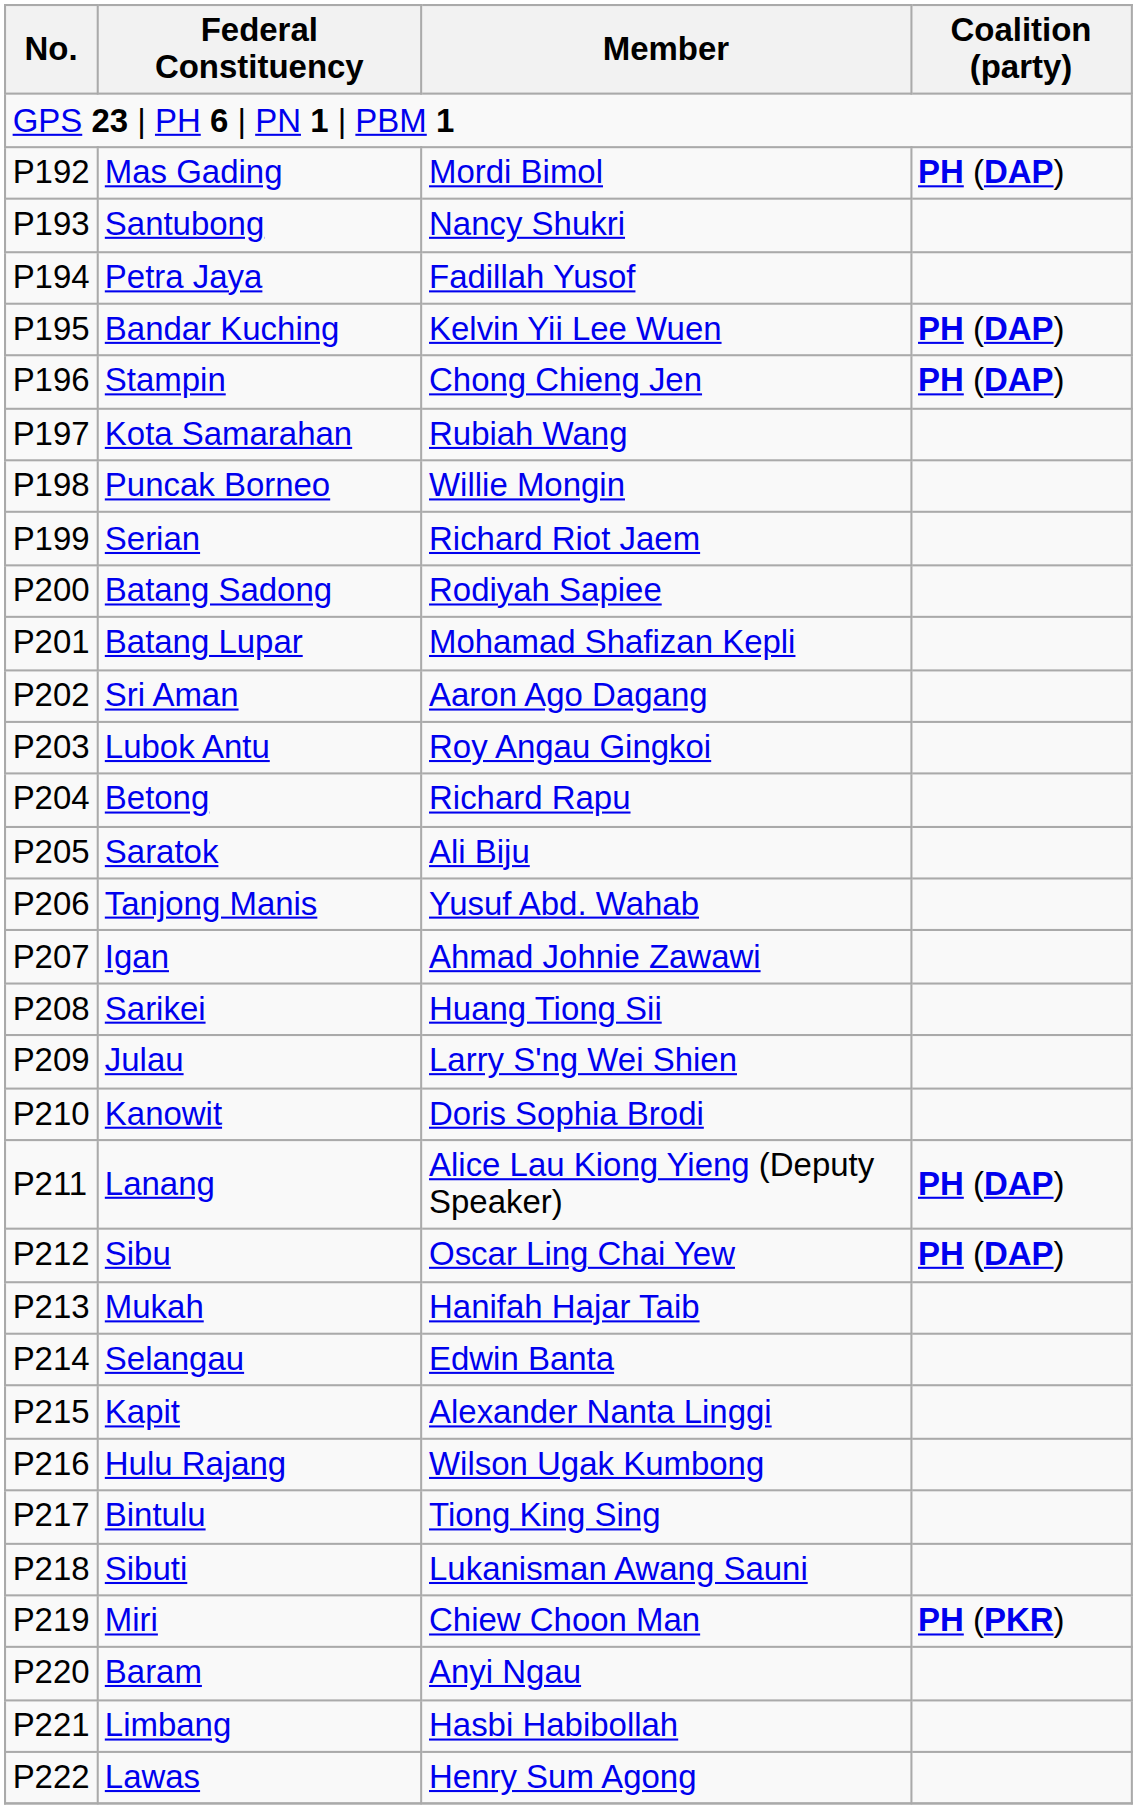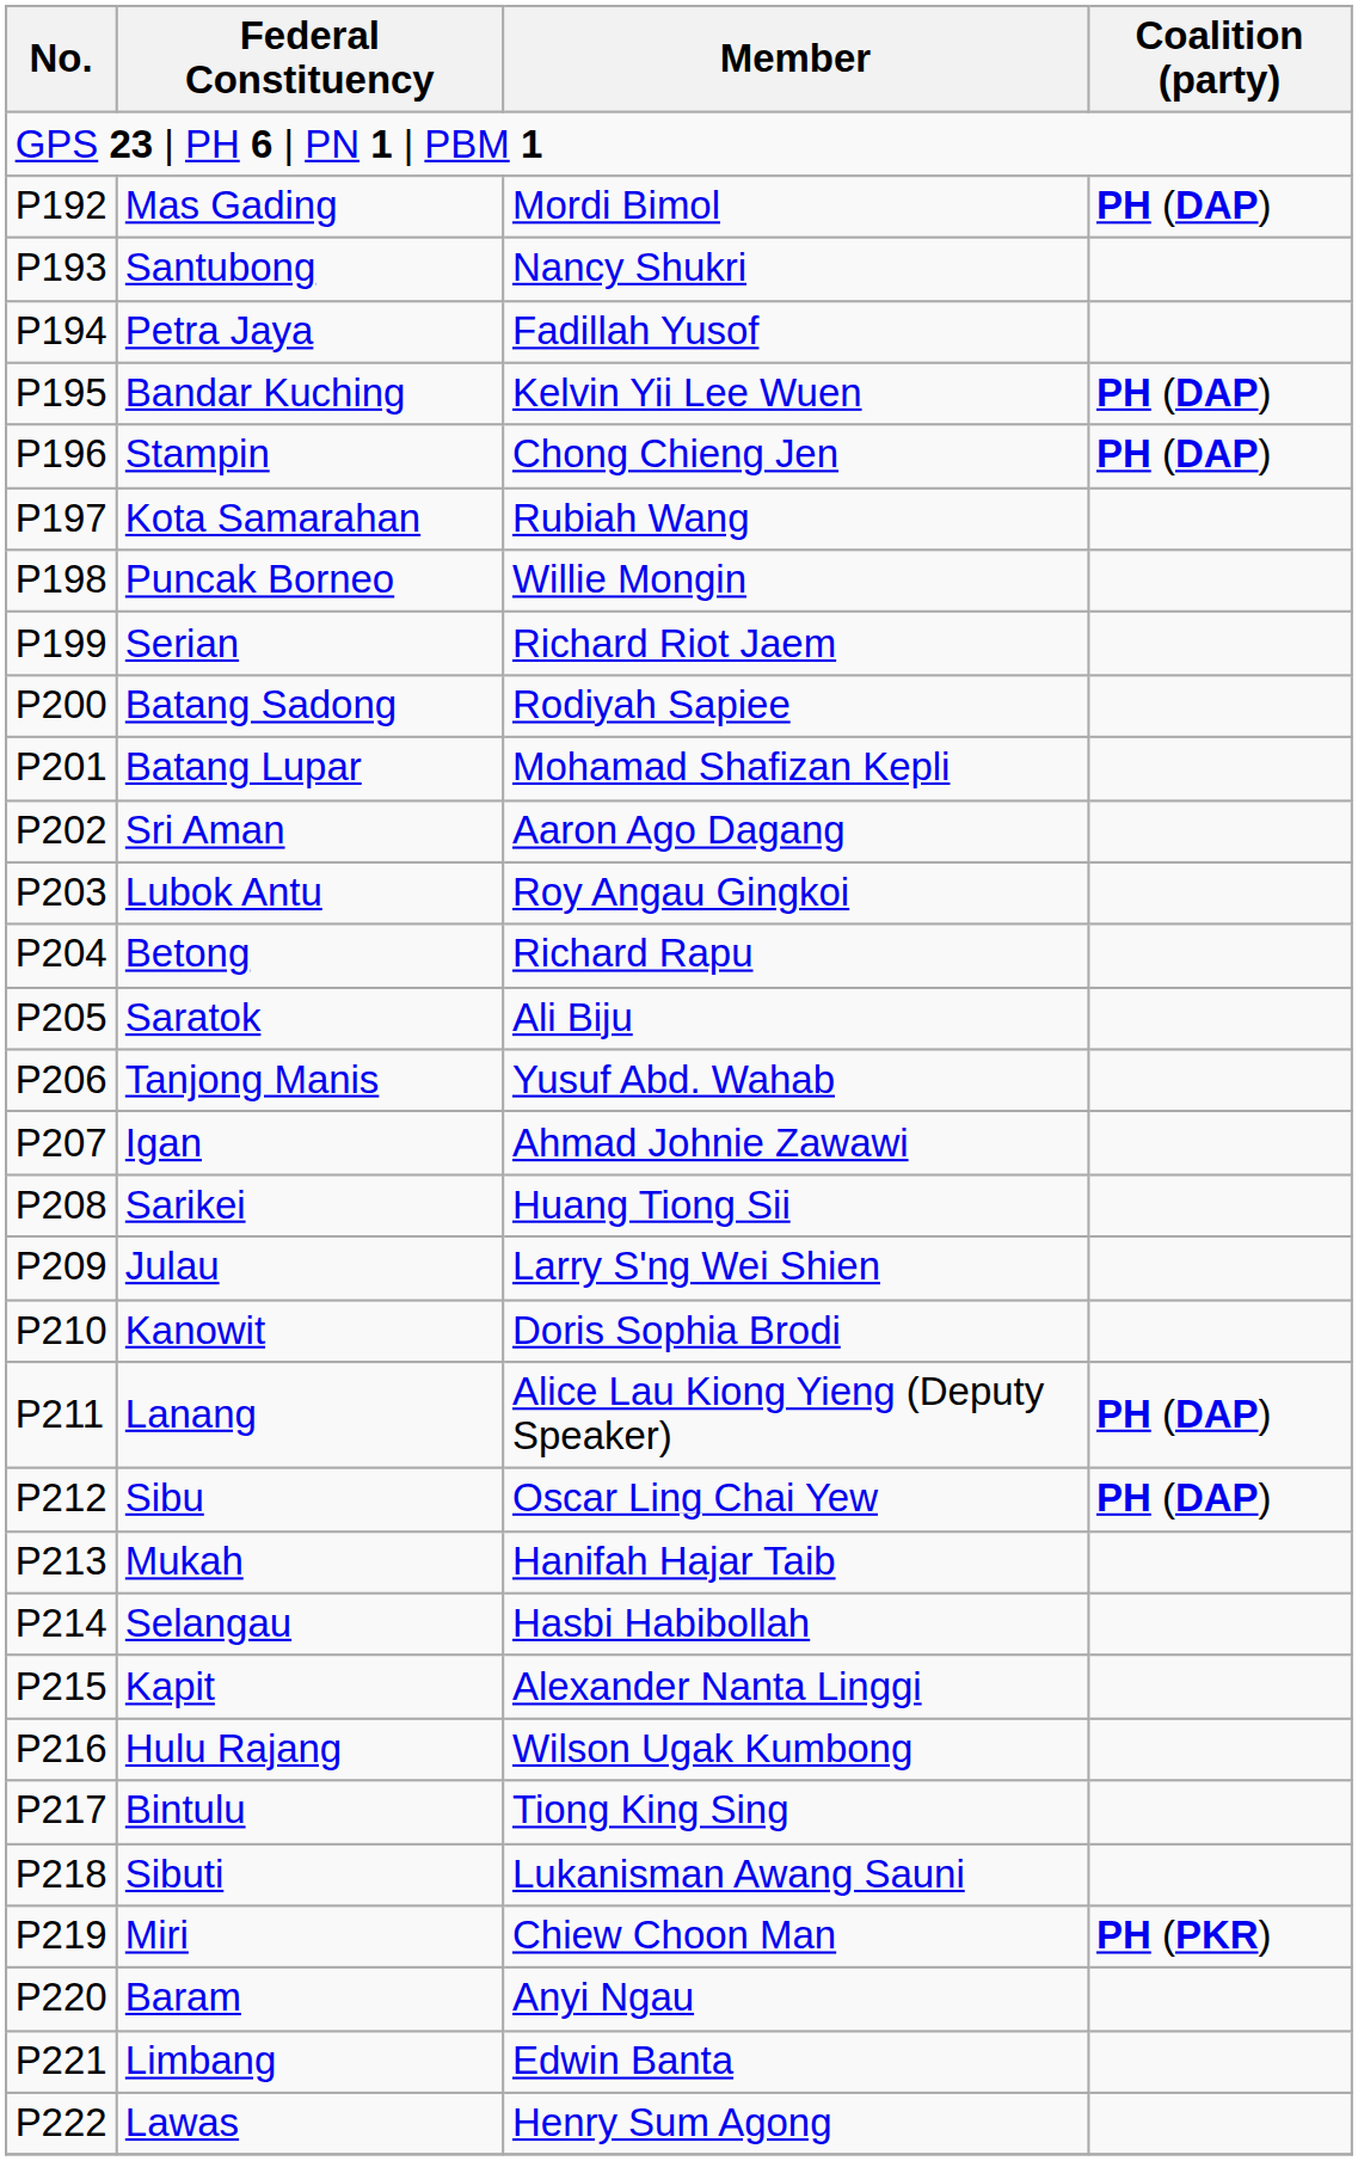Selangau | Member: Edwin Banta -> Hasbi Habibollah
Limbang | Member: Hasbi Habibollah -> Edwin Banta
